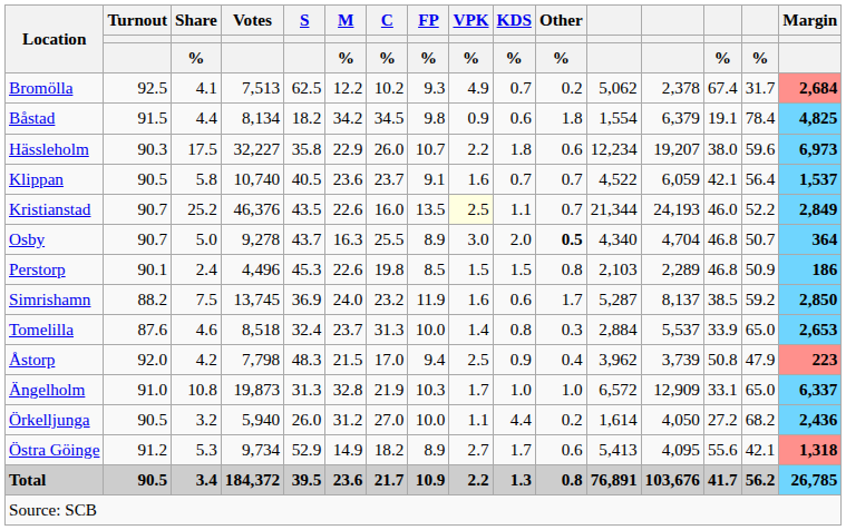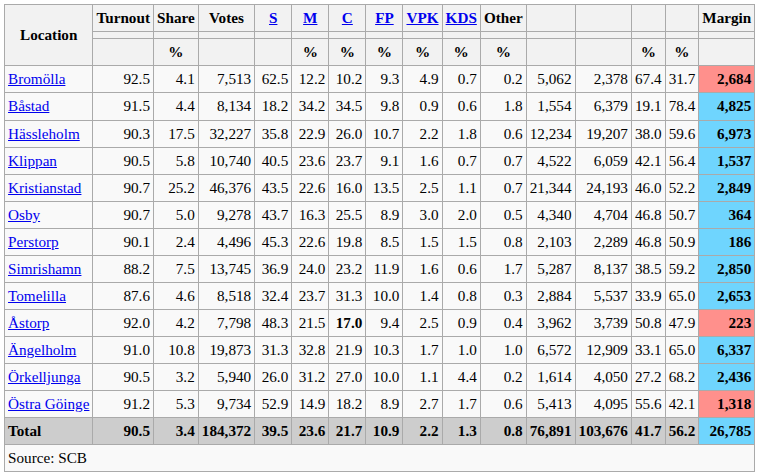Kristianstad | VPK / %: lightyellow background -> no background
Osby | Other / %: bold -> normal
Åstorp | C / %: normal -> bold
